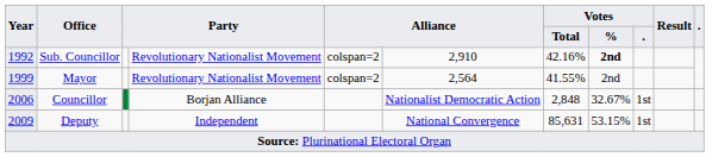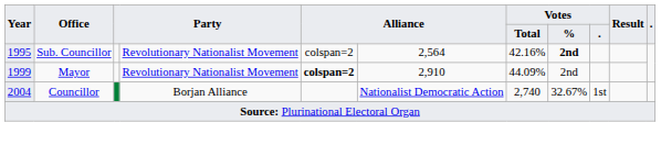Sub. Councillor | Year: 1992 -> 1995
Sub. Councillor | column 6: 2,910 -> 2,564
Mayor | column 5: normal -> bold
Mayor | column 6: 2,564 -> 2,910
Mayor | Votes / Total: 41.55% -> 44.09%
Councillor | Year: 2006 -> 2004
Councillor | Votes / Total: 2,848 -> 2,740
- row: 2009 | Deputy | Independent | National Convergence | 85,631 | 53.15% | 1st
